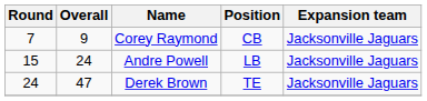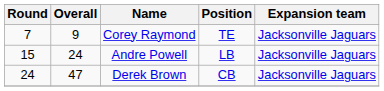Corey Raymond | Position: CB -> TE
Derek Brown | Position: TE -> CB
